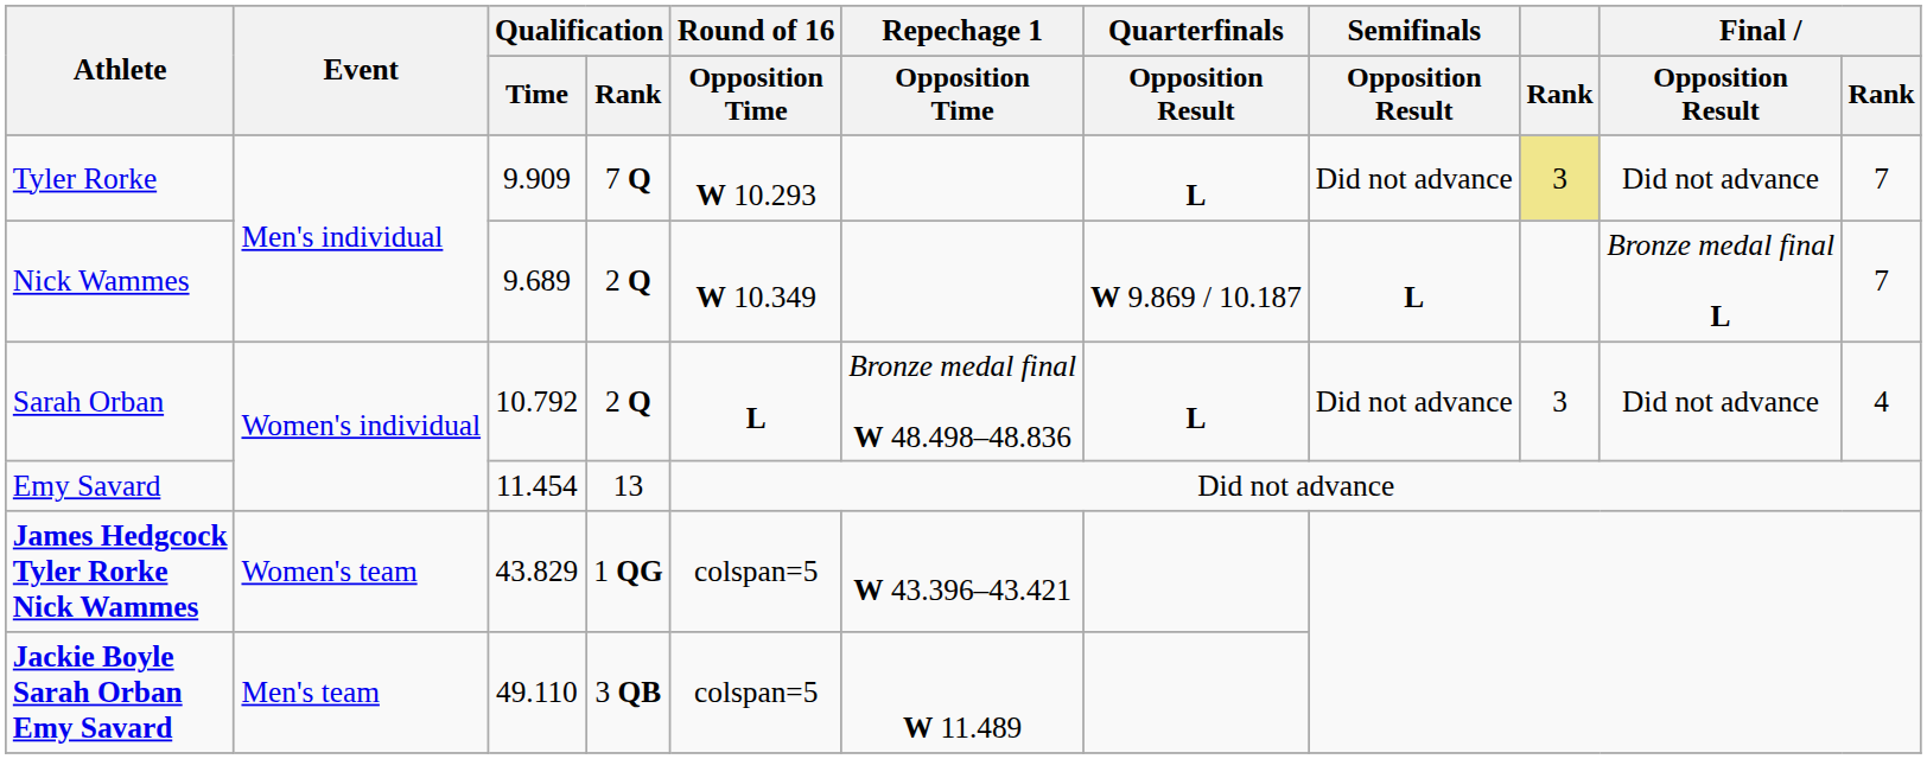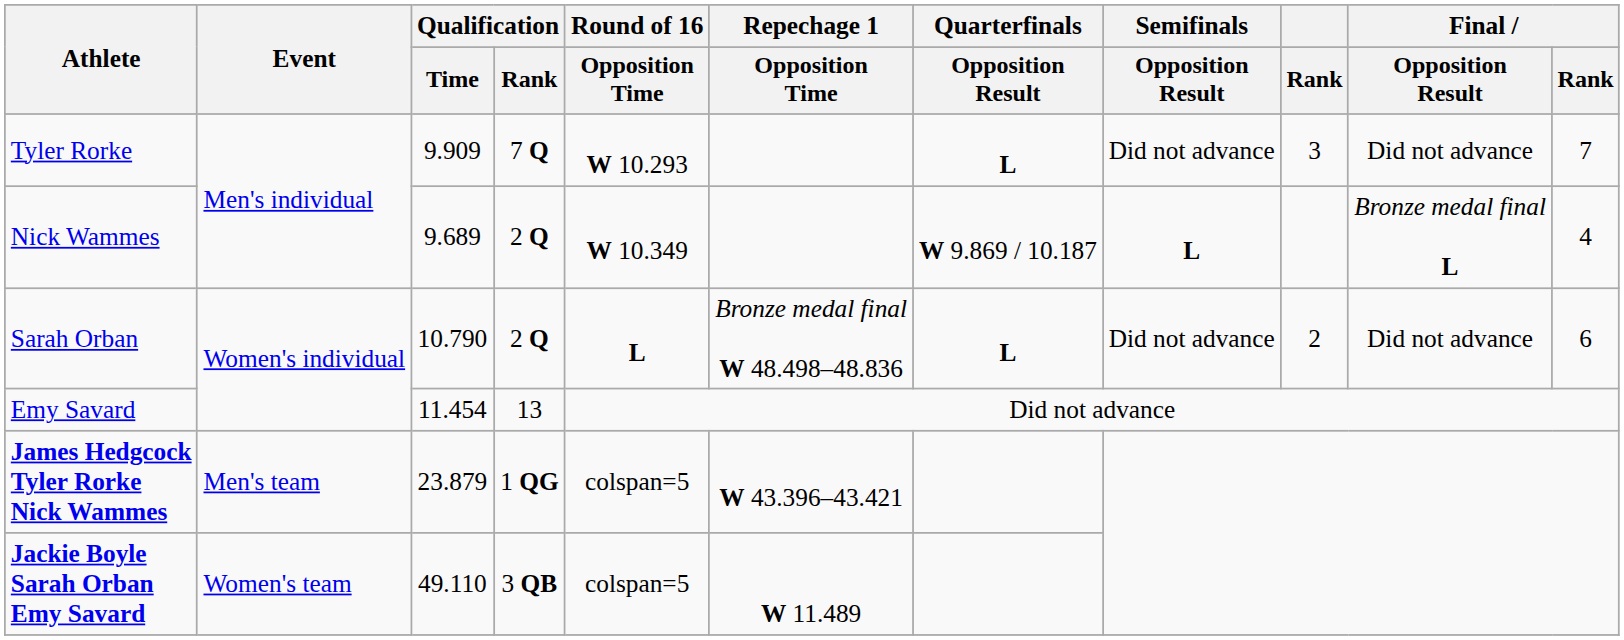Tyler Rorke | Rank: khaki background -> no background
Nick Wammes | Final / Rank: 7 -> 4
Sarah Orban | Qualification / Time: 10.792 -> 10.790
Sarah Orban | Rank: 3 -> 2
Sarah Orban | Final / Rank: 4 -> 6
James Hedgcock Tyler Rorke Nick Wammes | Event: Women's team -> Men's team
James Hedgcock Tyler Rorke Nick Wammes | Qualification / Time: 43.829 -> 23.879
Jackie Boyle Sarah Orban Emy Savard | Event: Men's team -> Women's team
